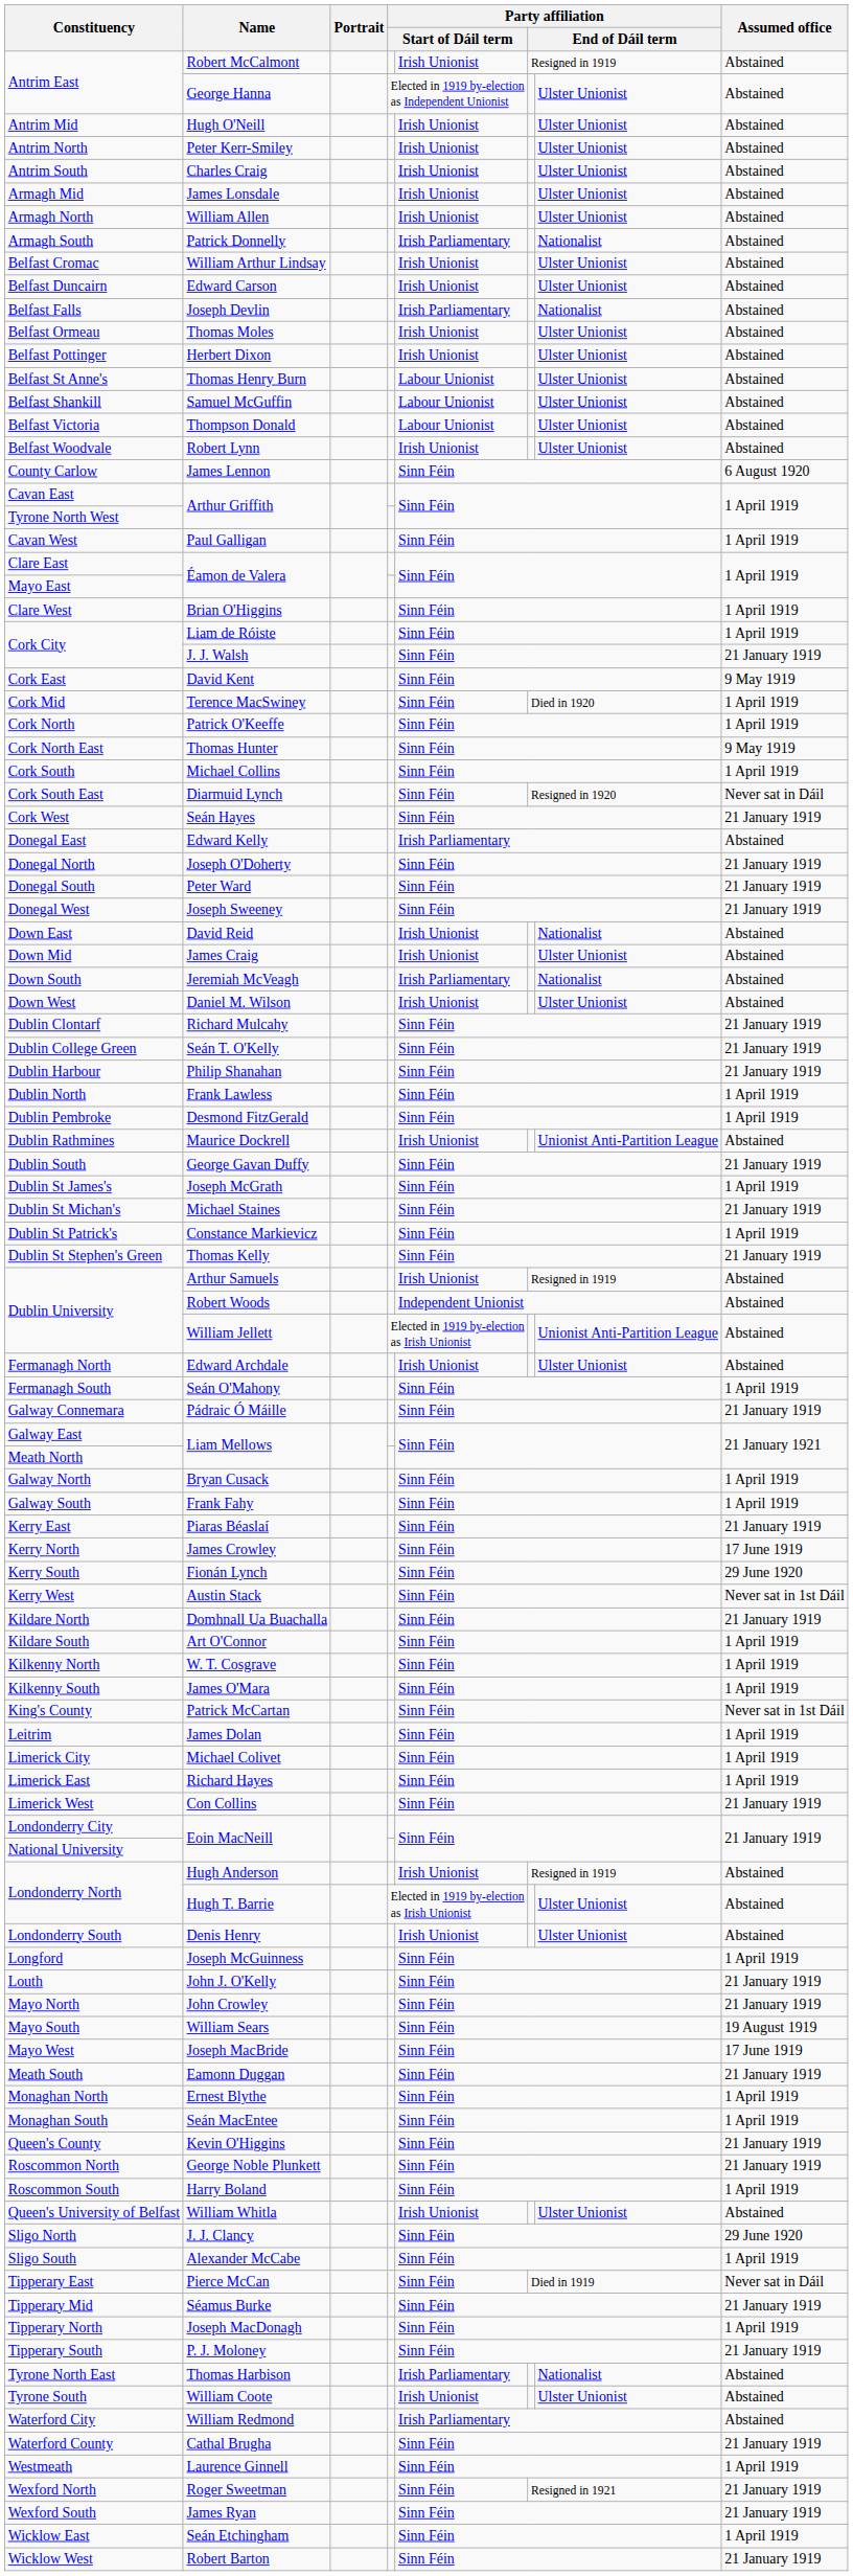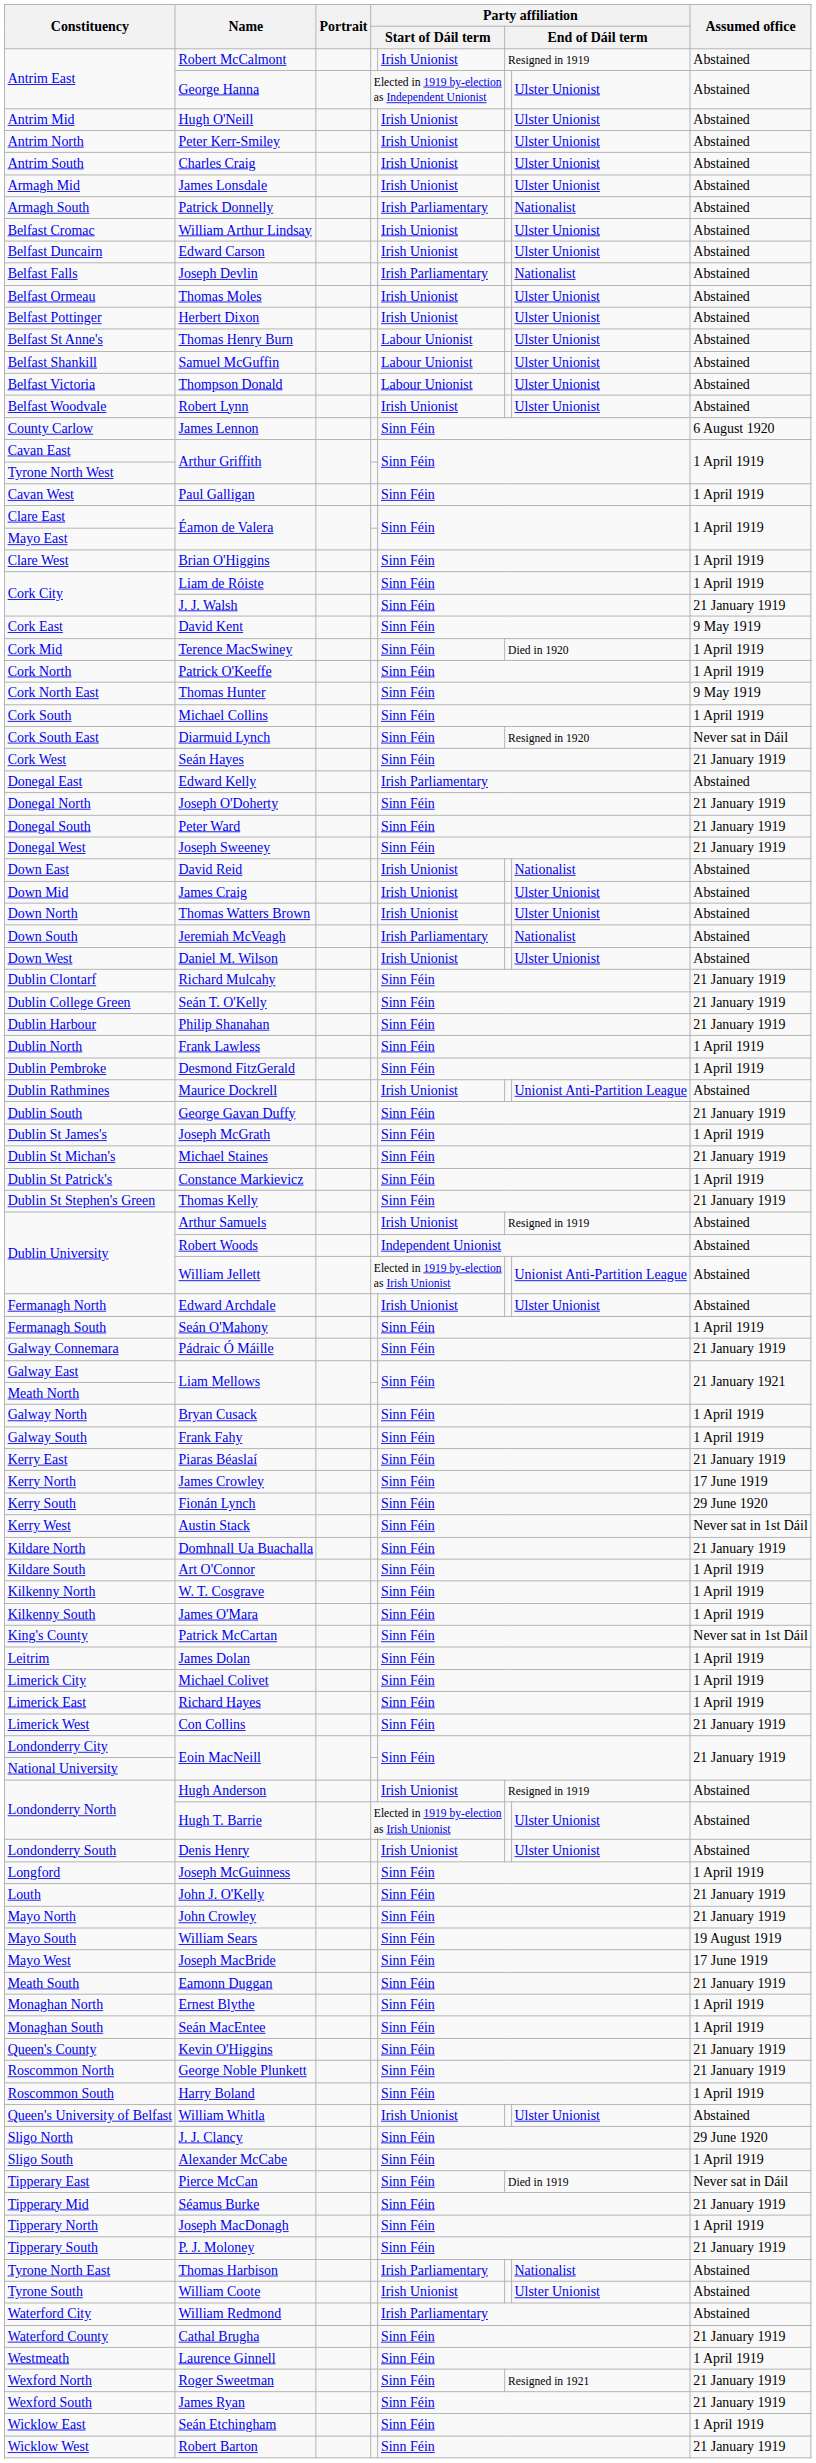- row: Armagh North | William Allen | Irish Unionist | Ulster Unionist | Abstained
+ row: Down North | Thomas Watters Brown | Irish Unionist | Ulster Unionist | Abstained
